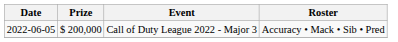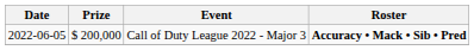Call of Duty League 2022 - Major 3 | Roster: normal -> bold
